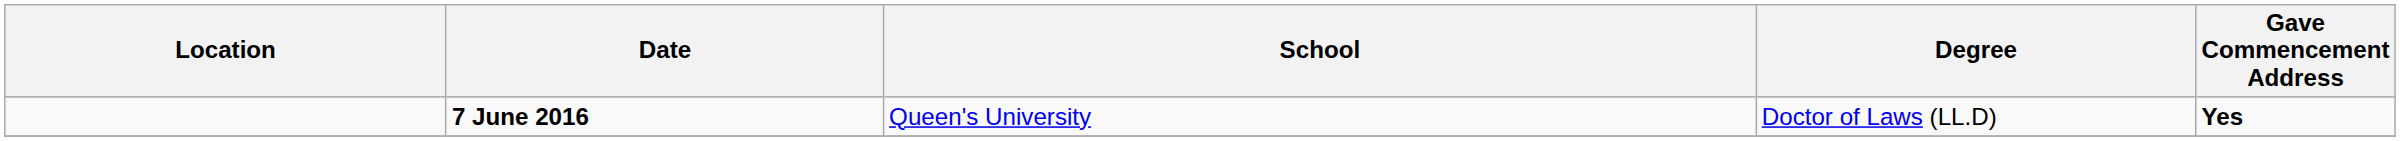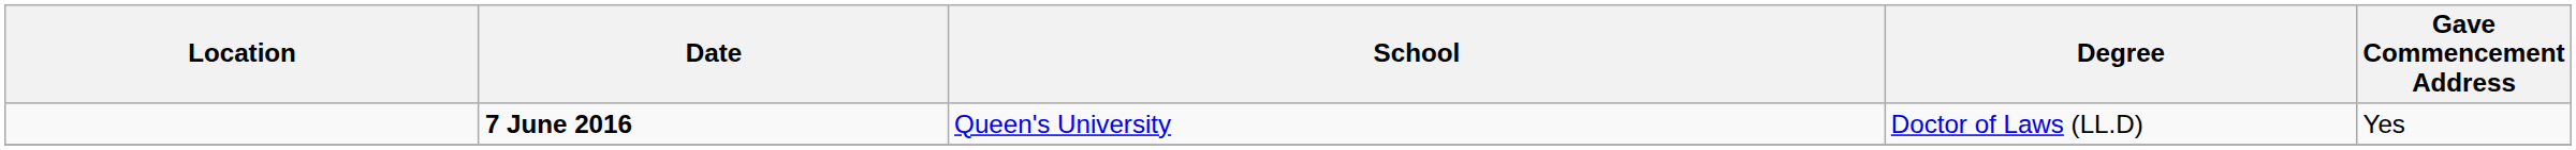7 June 2016 | Gave Commencement Address: bold -> normal
